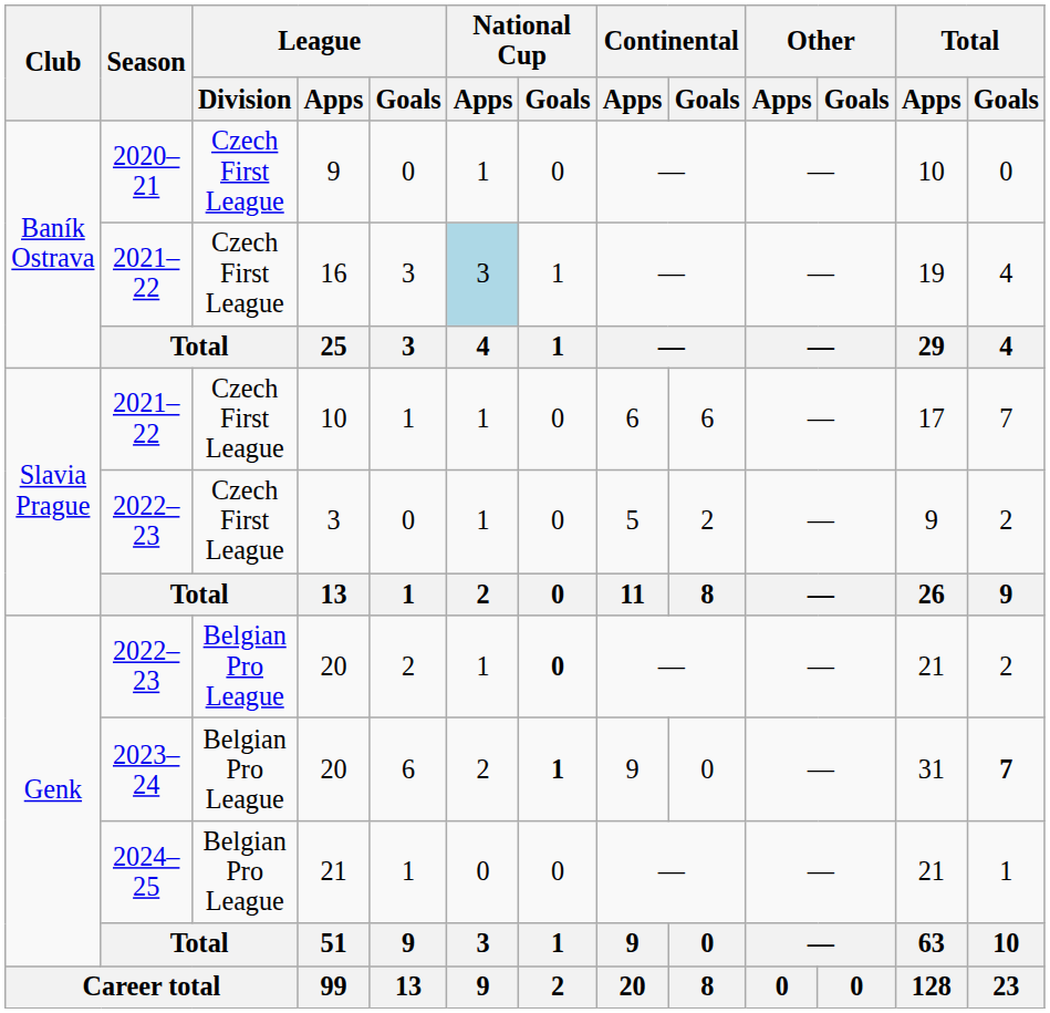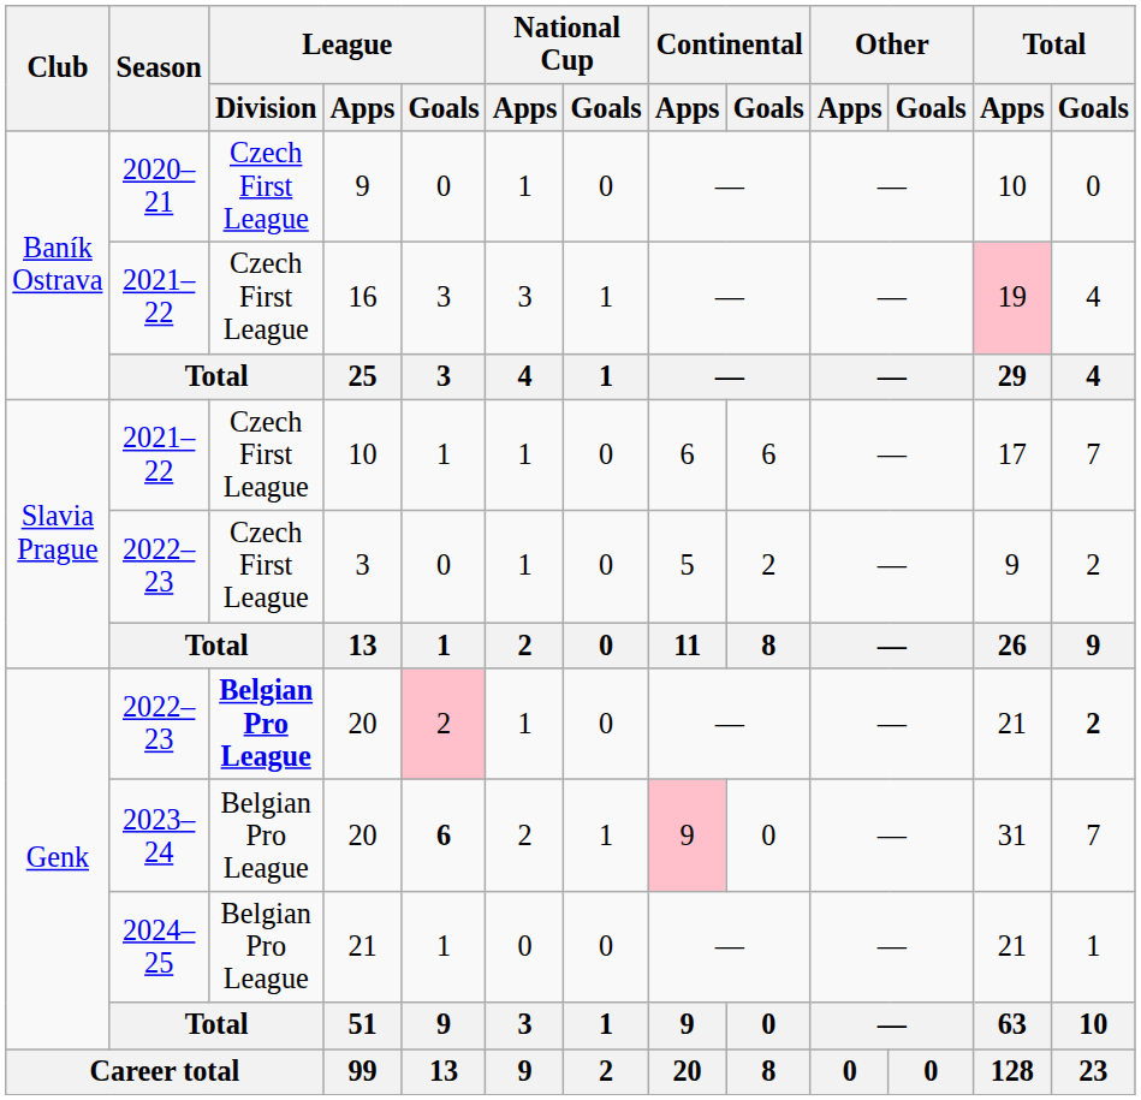16 | National Cup / Apps: lightblue background -> no background
16 | Total / Apps: no background -> pink background
2022–23 / 20 | League / Division: normal -> bold
2022–23 / 20 | League / Goals: no background -> pink background
2022–23 / 20 | National Cup / Goals: bold -> normal
2022–23 / 20 | Total / Goals: normal -> bold
2023–24 / 20 | League / Goals: normal -> bold
2023–24 / 20 | National Cup / Goals: bold -> normal
2023–24 / 20 | Continental / Apps: no background -> pink background
2023–24 / 20 | Total / Goals: bold -> normal
